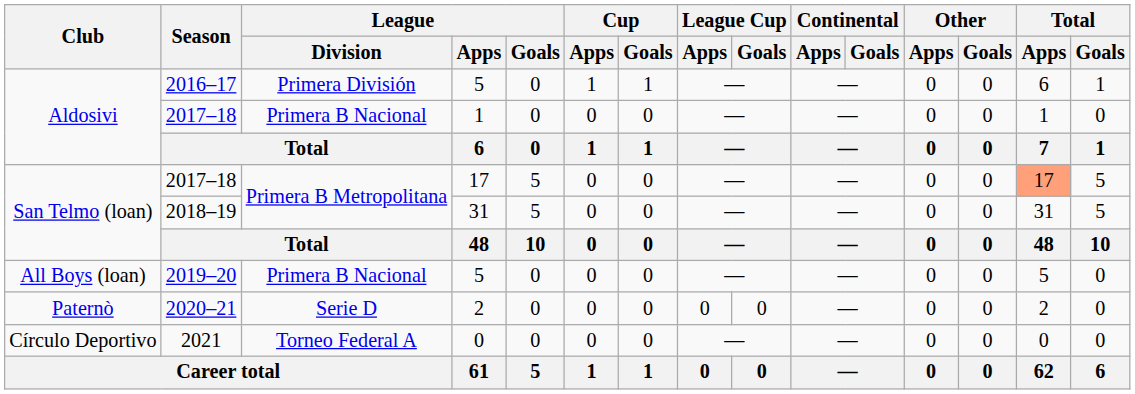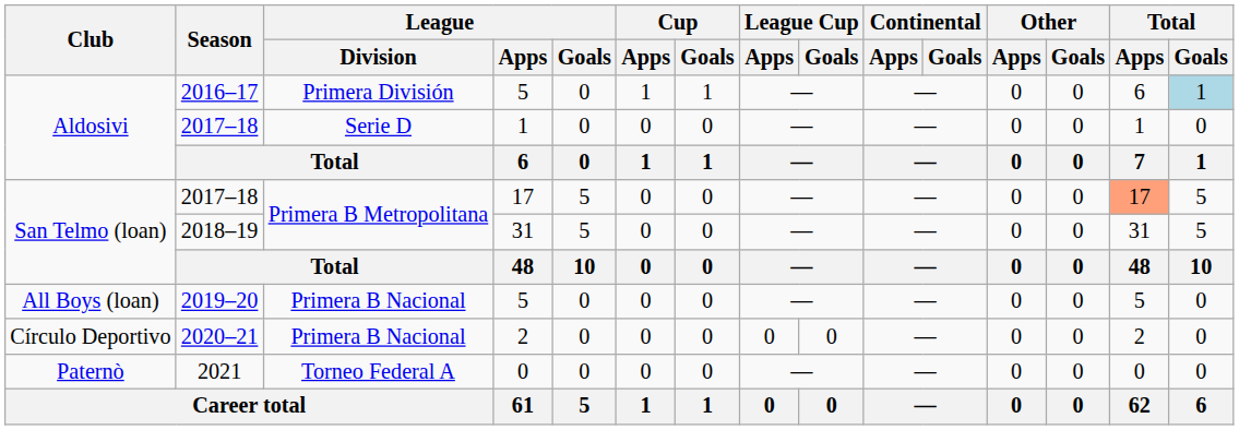2016–17 | Total / Goals: no background -> lightblue background
2017–18 / 1 | League / Division: Primera B Nacional -> Serie D
2020–21 | Club: Paternò -> Círculo Deportivo
2020–21 | League / Division: Serie D -> Primera B Nacional
2021 | Club: Círculo Deportivo -> Paternò
